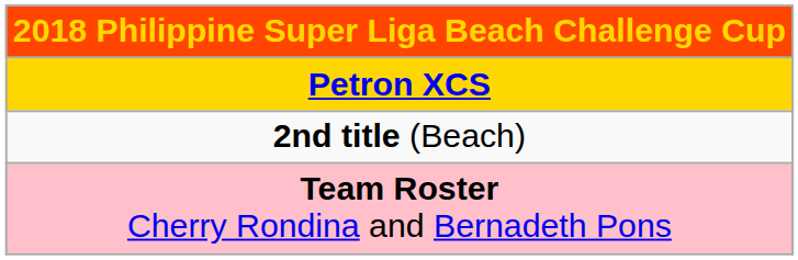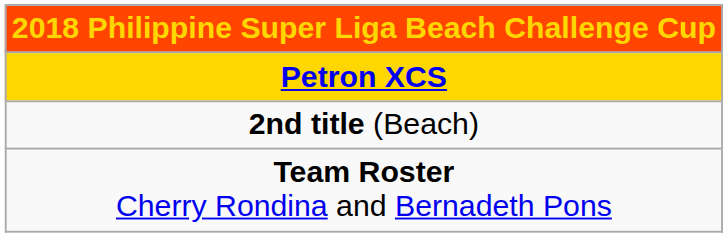row 4 | column 1: pink background -> no background
